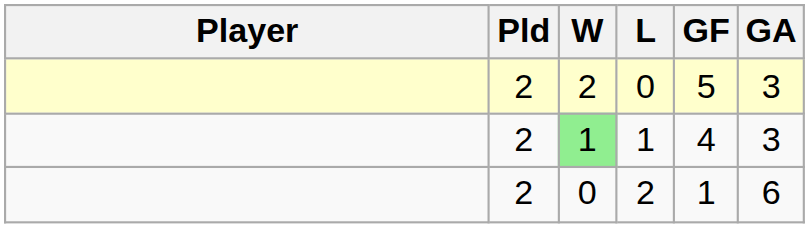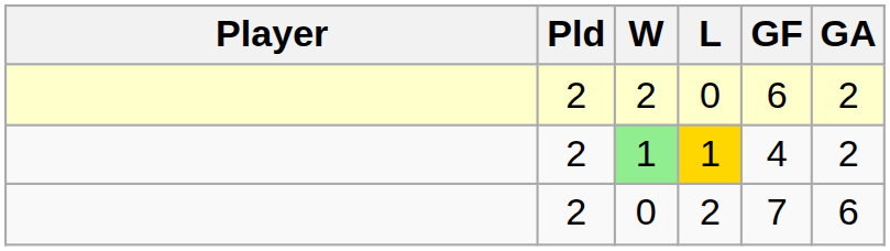row 2 | GF: 5 -> 6
row 2 | GA: 3 -> 2
row 3 | L: no background -> gold background
row 3 | GA: 3 -> 2
row 4 | GF: 1 -> 7
